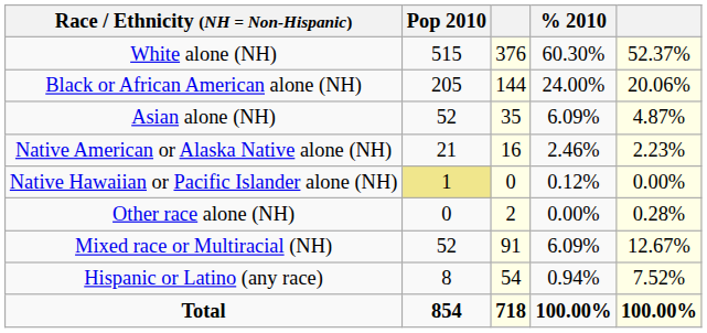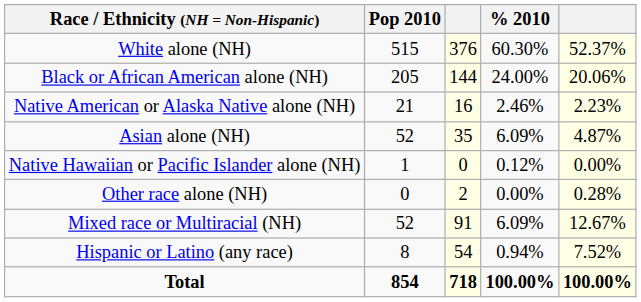rows swapped: Native American or Alaska Native alone (NH) <-> Asian alone (NH)
Native Hawaiian or Pacific Islander alone (NH) | Pop 2010: khaki background -> no background
